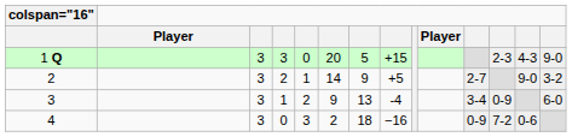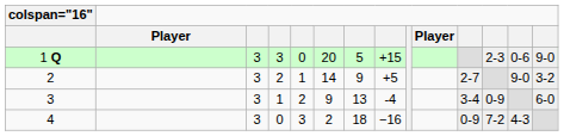1 Q | column 13: 4-3 -> 0-6
4 | column 13: 0-6 -> 4-3
